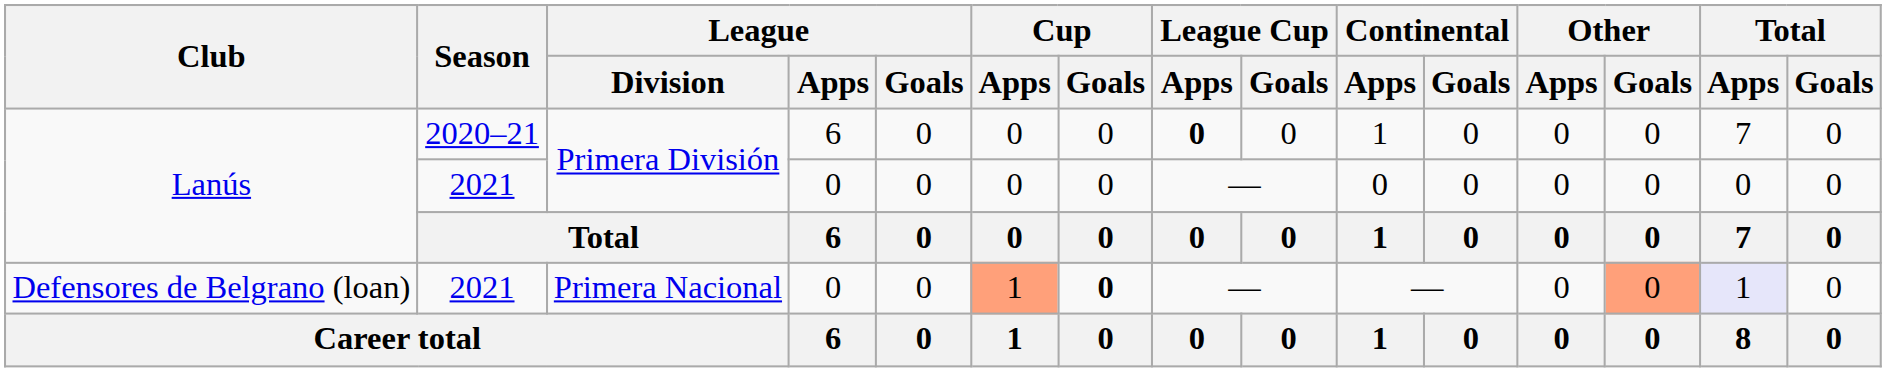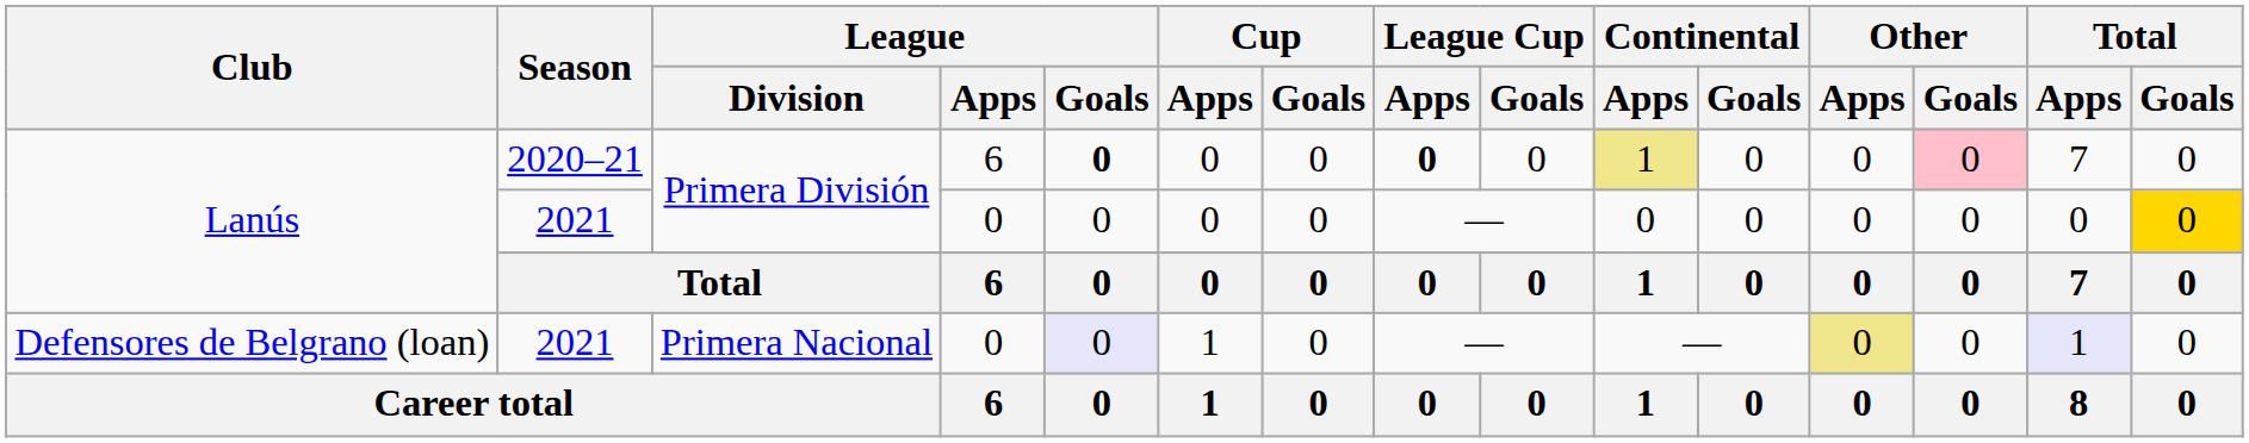Lanús / 2020–21 | League / Goals: normal -> bold
Lanús / 2020–21 | Continental / Apps: no background -> khaki background
Lanús / 2020–21 | Other / Goals: no background -> pink background
Lanús / 2021 | Total / Goals: no background -> gold background
Defensores de Belgrano (loan) | League / Goals: no background -> lavender background
Defensores de Belgrano (loan) | Cup / Apps: lightsalmon background -> no background
Defensores de Belgrano (loan) | Cup / Goals: bold -> normal
Defensores de Belgrano (loan) | Other / Apps: no background -> khaki background
Defensores de Belgrano (loan) | Other / Goals: lightsalmon background -> no background
